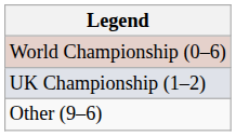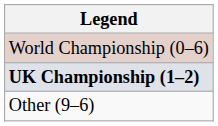row 3 | column 1: normal -> bold
